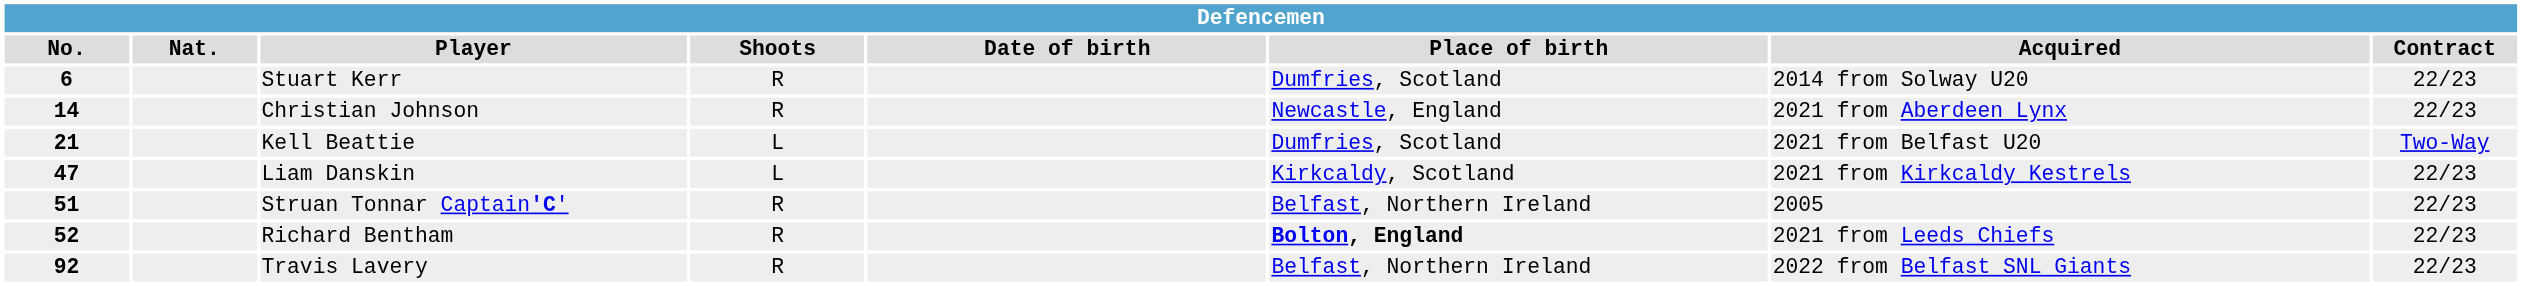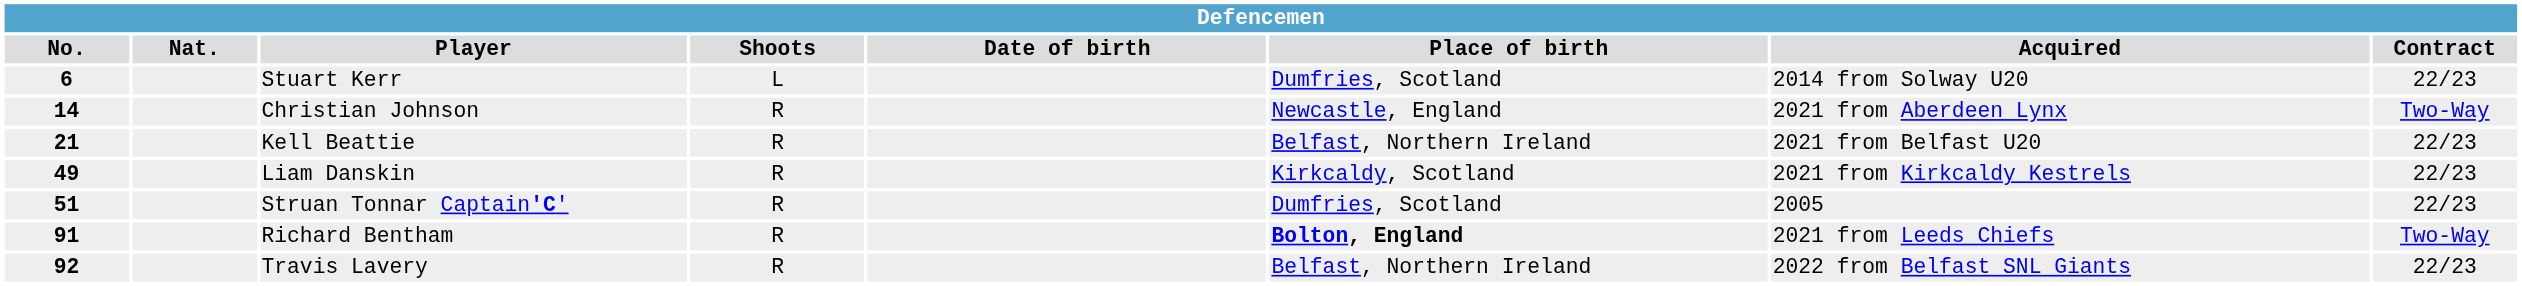Stuart Kerr | Shoots: R -> L
Christian Johnson | Contract: 22/23 -> Two-Way
Kell Beattie | Shoots: L -> R
Kell Beattie | Place of birth: Dumfries, Scotland -> Belfast, Northern Ireland
Kell Beattie | Contract: Two-Way -> 22/23
Liam Danskin | No.: 47 -> 49
Liam Danskin | Shoots: L -> R
Struan Tonnar Captain'C' | Place of birth: Belfast, Northern Ireland -> Dumfries, Scotland
Richard Bentham | No.: 52 -> 91
Richard Bentham | Contract: 22/23 -> Two-Way
